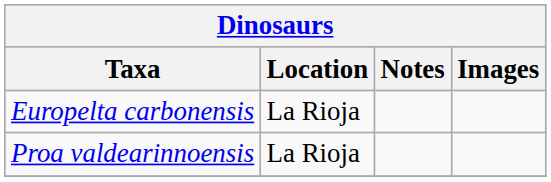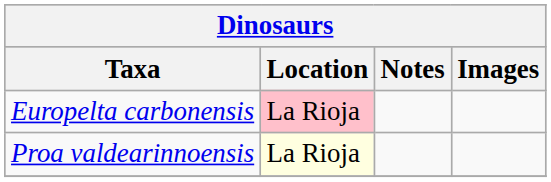Europelta carbonensis | Location: no background -> pink background
Proa valdearinnoensis | Location: no background -> lightyellow background
